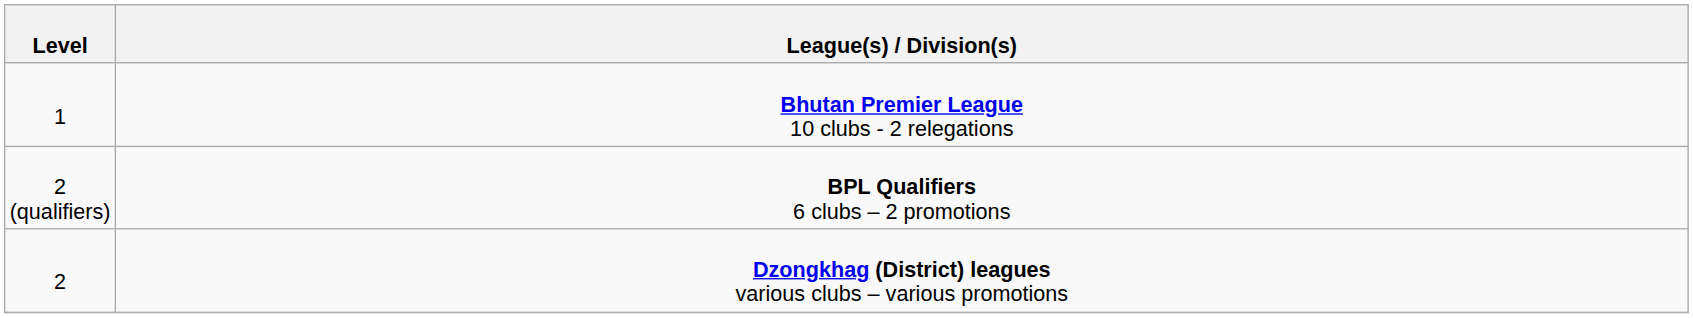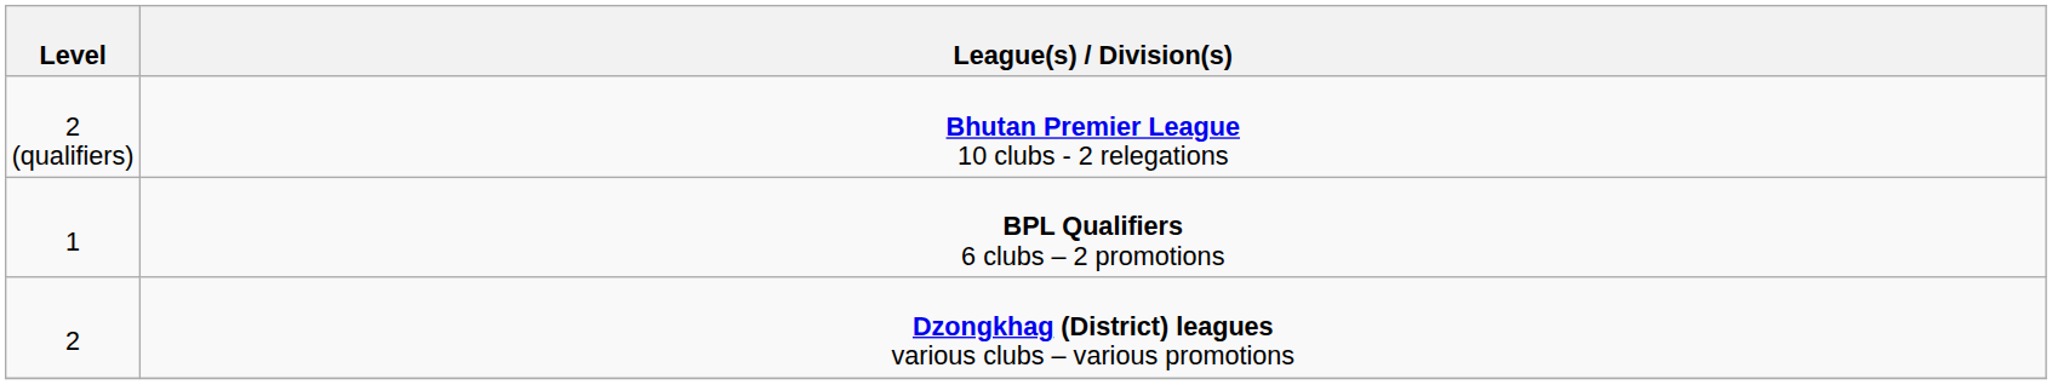Bhutan Premier League 10 clubs - 2 relegations | Level: 1 -> 2 (qualifiers)
BPL Qualifiers 6 clubs – 2 promotions | Level: 2 (qualifiers) -> 1
